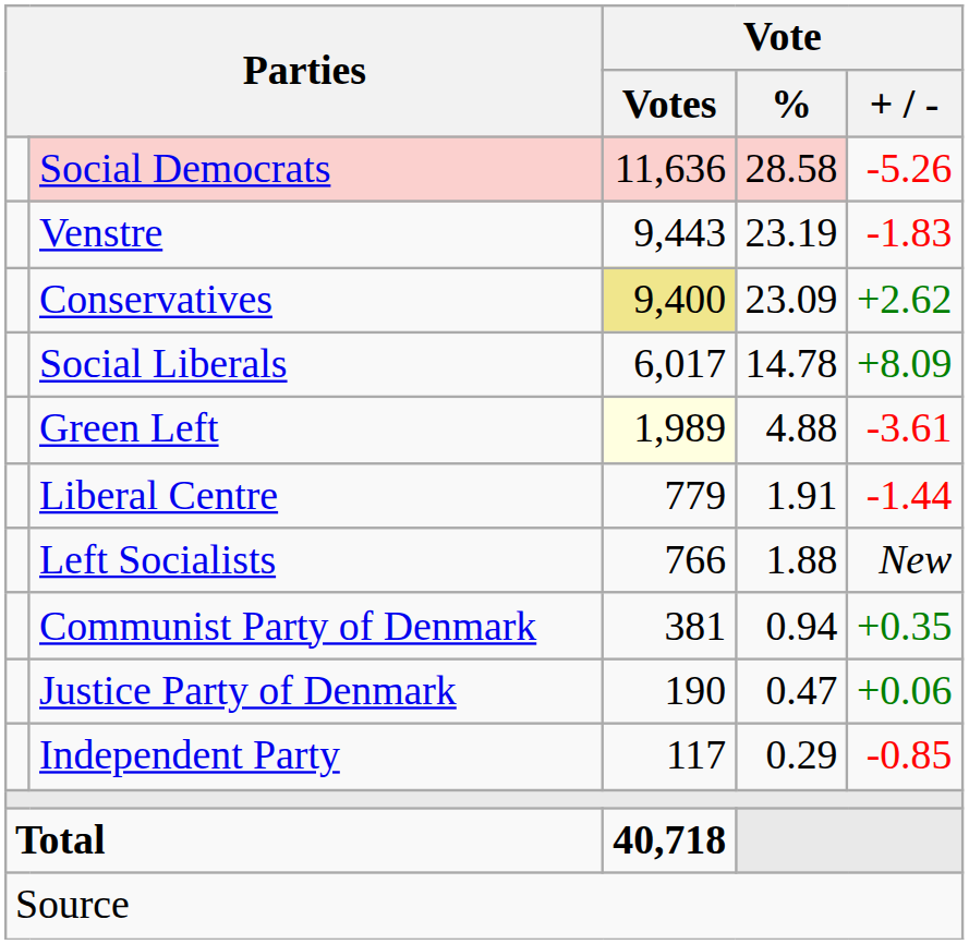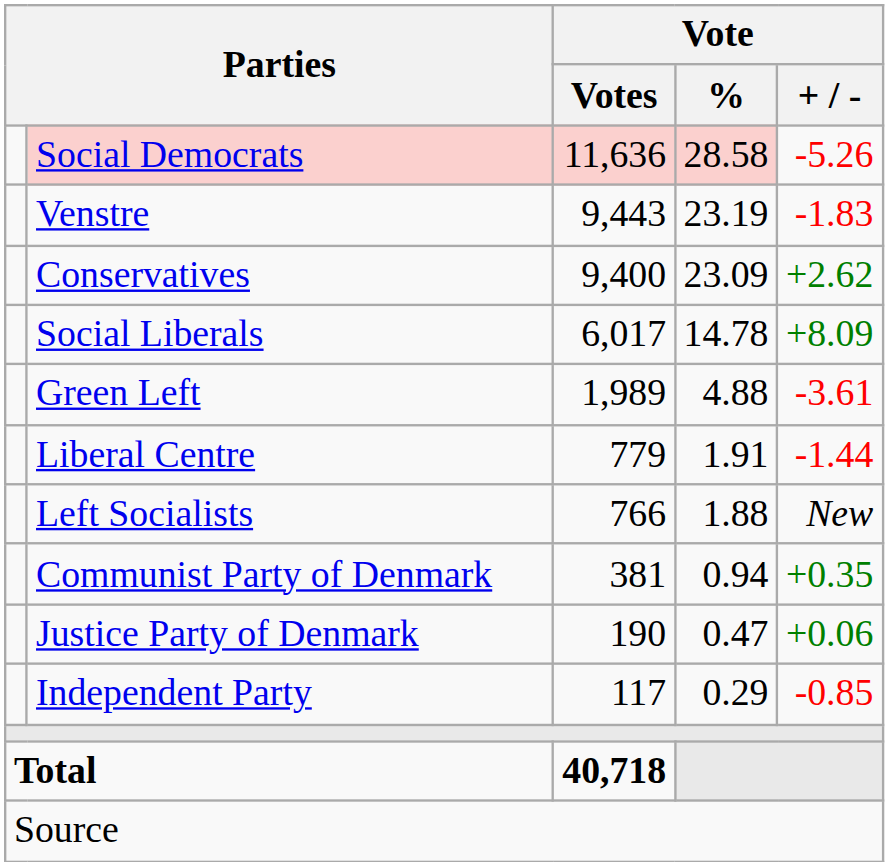Conservatives | Vote / Votes: khaki background -> no background
Green Left | Vote / Votes: lightyellow background -> no background
